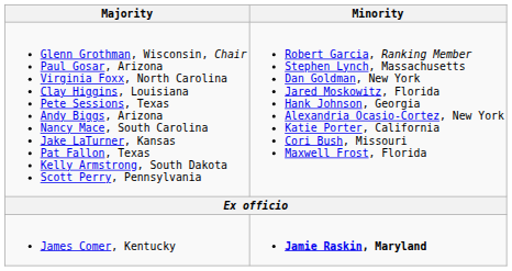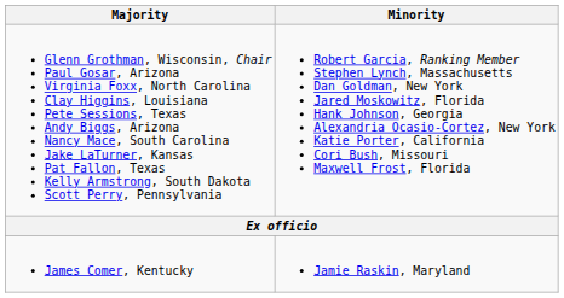James Comer, Kentucky | Minority: bold -> normal
